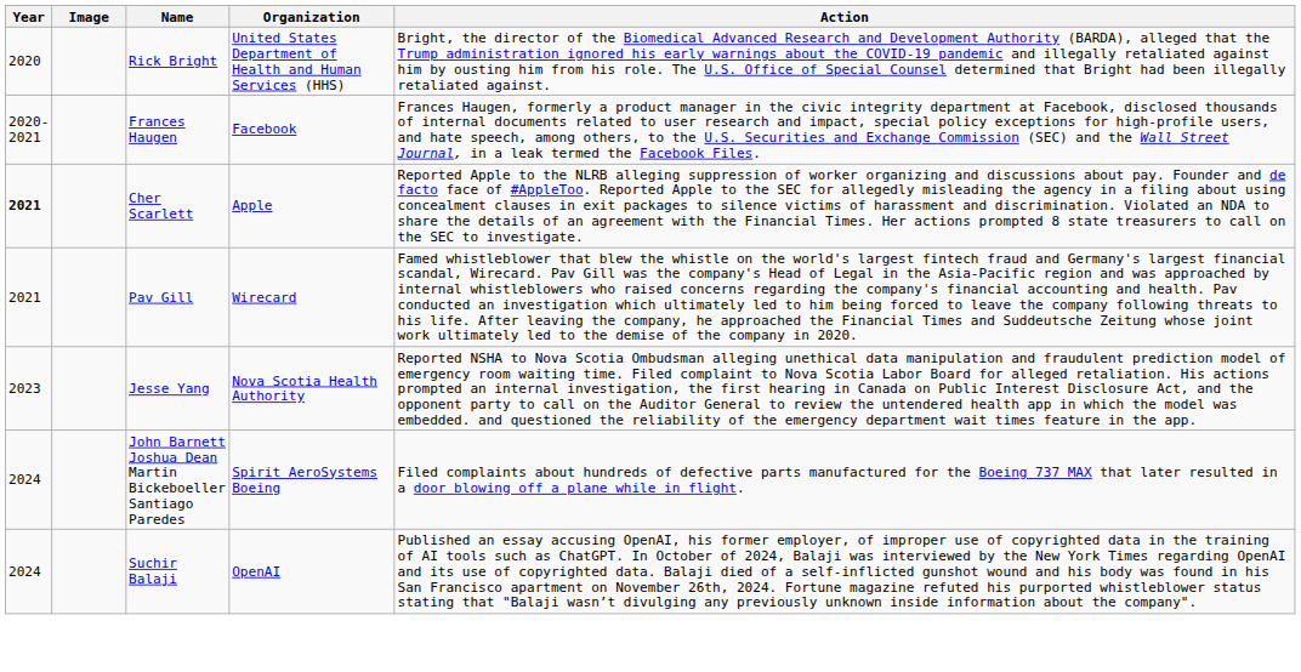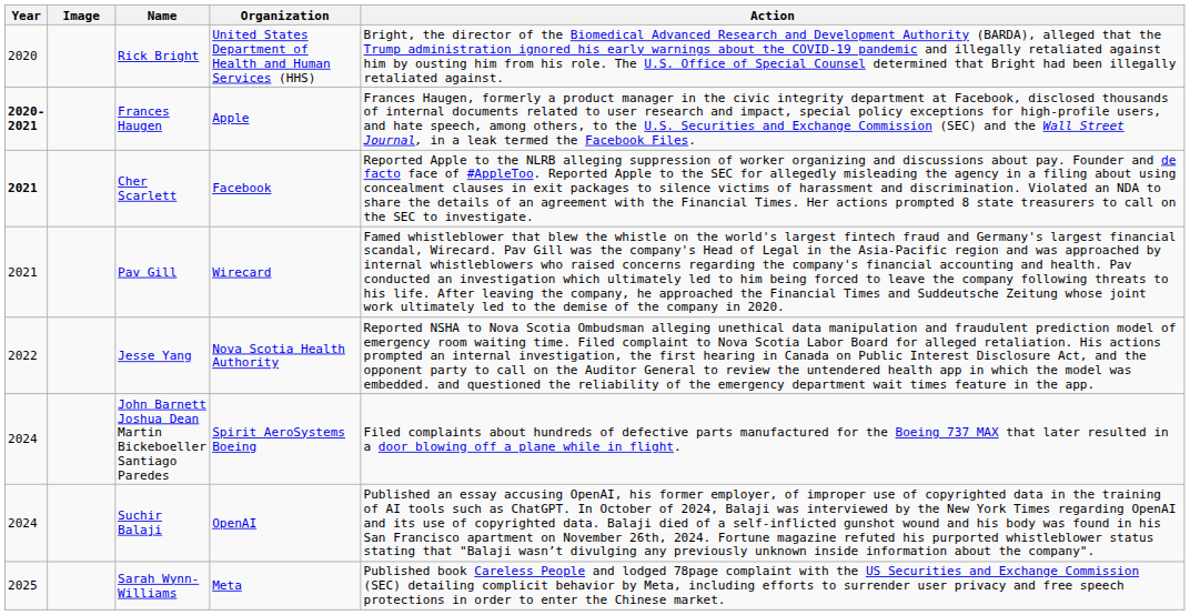Frances Haugen | Year: normal -> bold
Frances Haugen | Organization: Facebook -> Apple
Cher Scarlett | Organization: Apple -> Facebook
Jesse Yang | Year: 2023 -> 2022
+ row: 2025 | Sarah Wynn-Williams | Meta | Published book Careless People and lodged 78page complaint with the US Securities and Exchange Commission (SEC) detailing complicit behavior by Meta, including efforts to surrender user privacy and free speech protections in order to enter the Chinese market.
